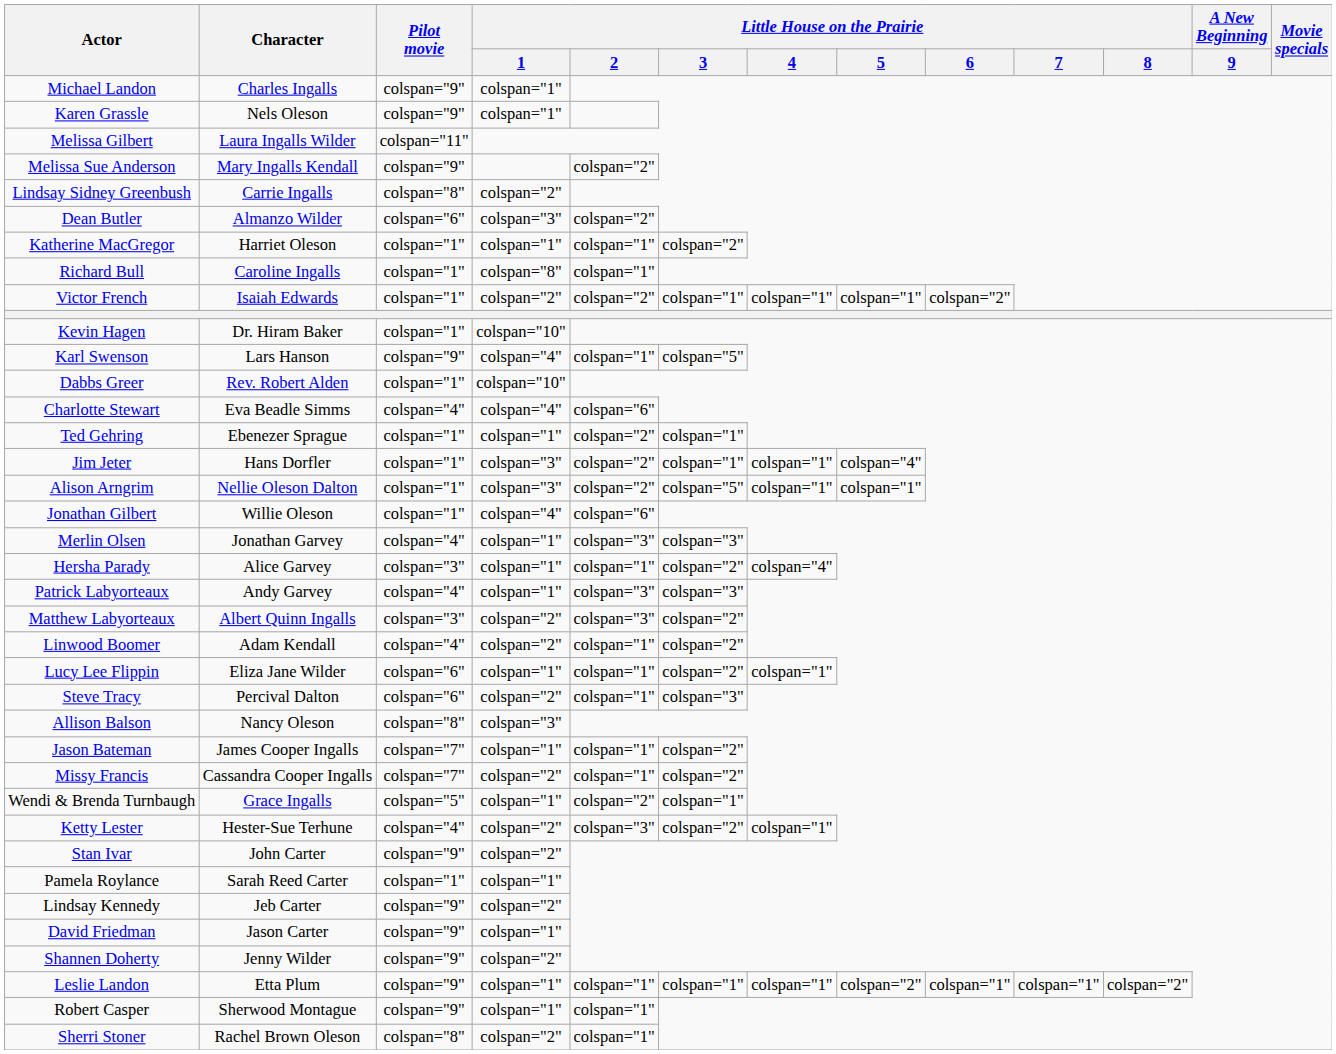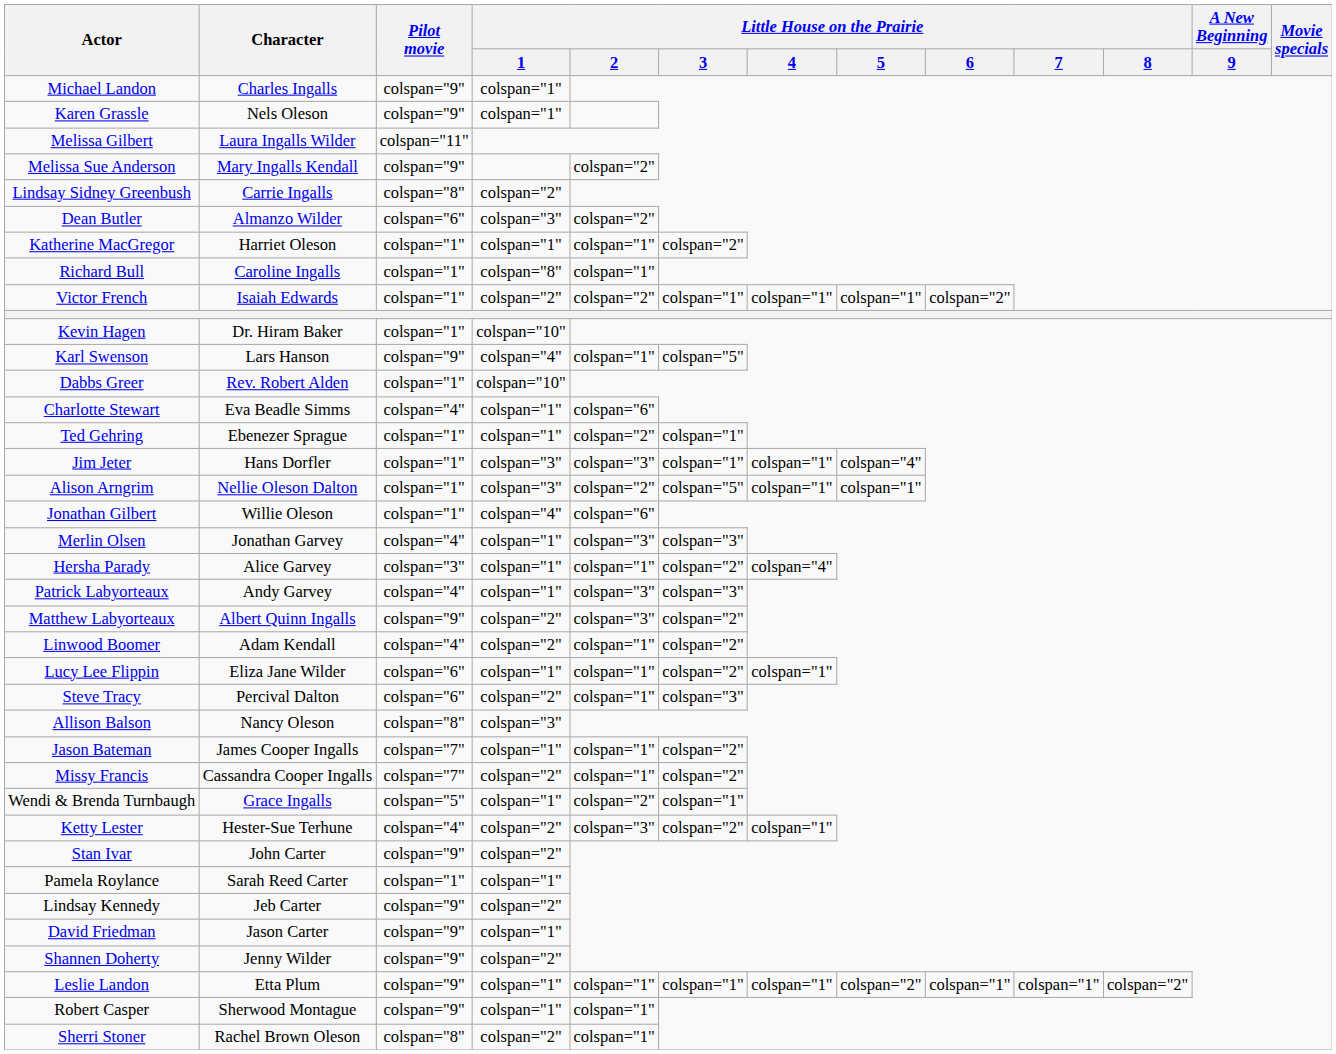Charlotte Stewart | Little House on the Prairie / 1: colspan="4" -> colspan="1"
Jim Jeter | Little House on the Prairie / 2: colspan="2" -> colspan="3"
Matthew Labyorteaux | Pilot movie: colspan="3" -> colspan="9"
